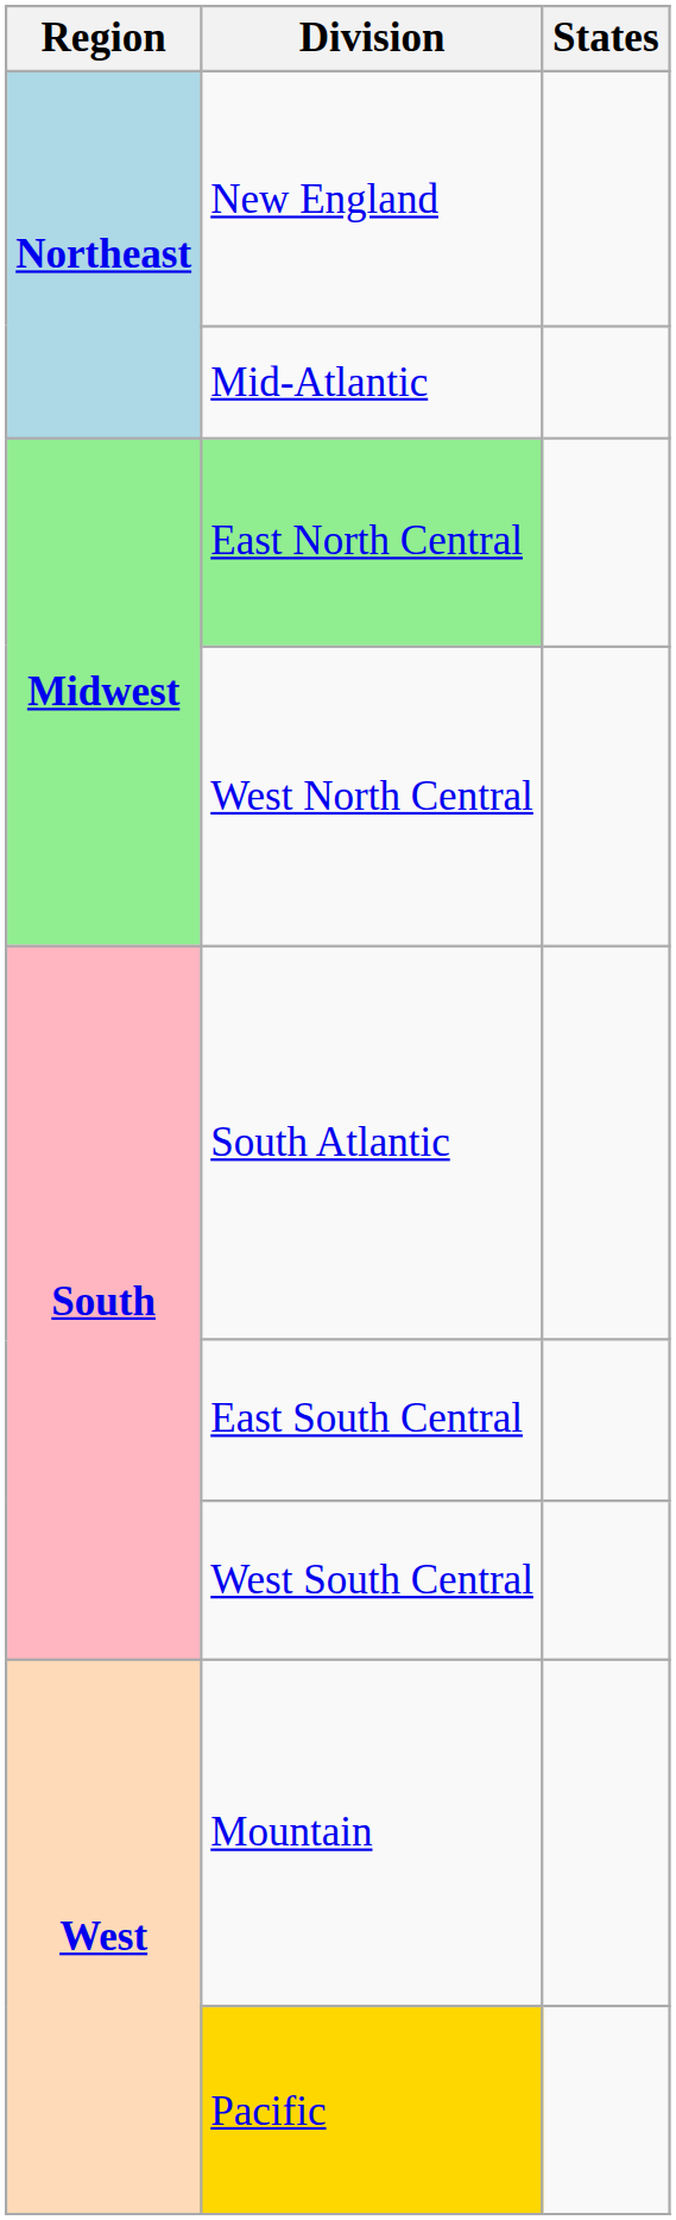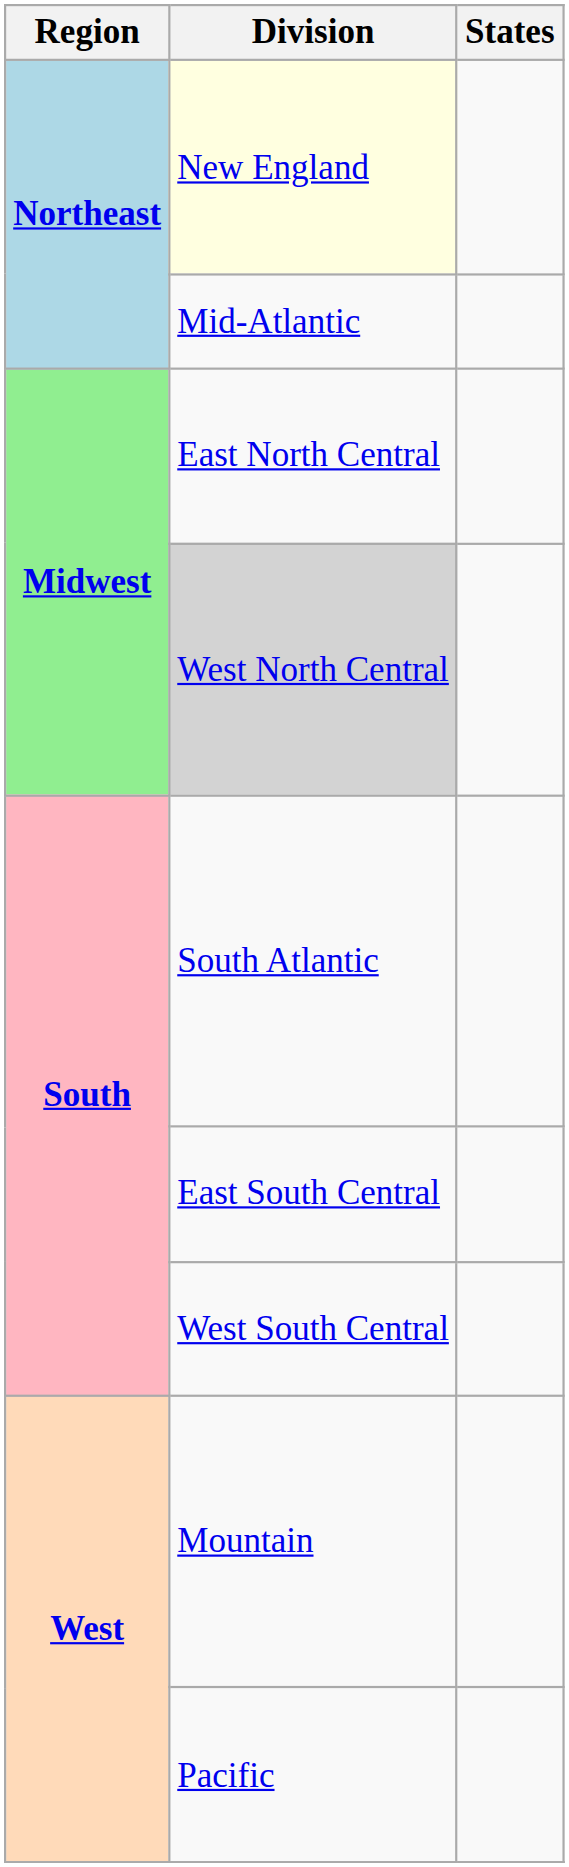New England | Division: no background -> lightyellow background
East North Central | Division: lightgreen background -> no background
West North Central | Division: no background -> lightgrey background
Pacific | Division: gold background -> no background
